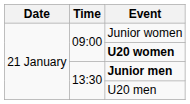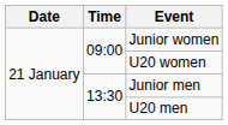U20 women | Event: bold -> normal
Junior men | Event: bold -> normal
